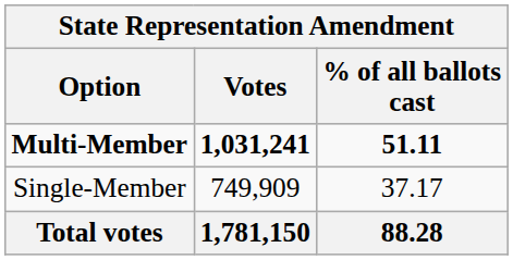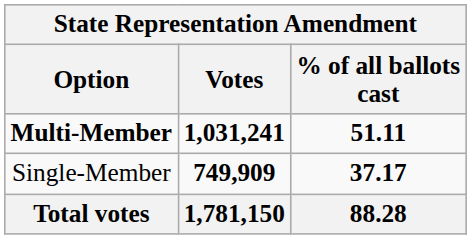Single-Member | Votes: normal -> bold
Single-Member | % of all ballots cast: normal -> bold
